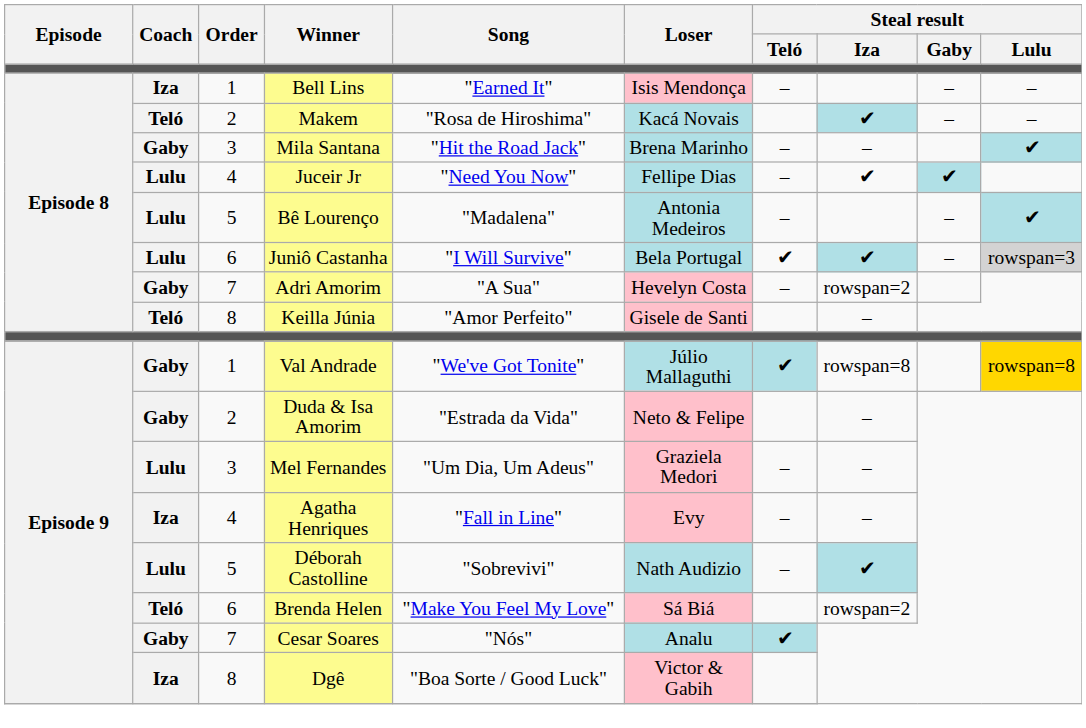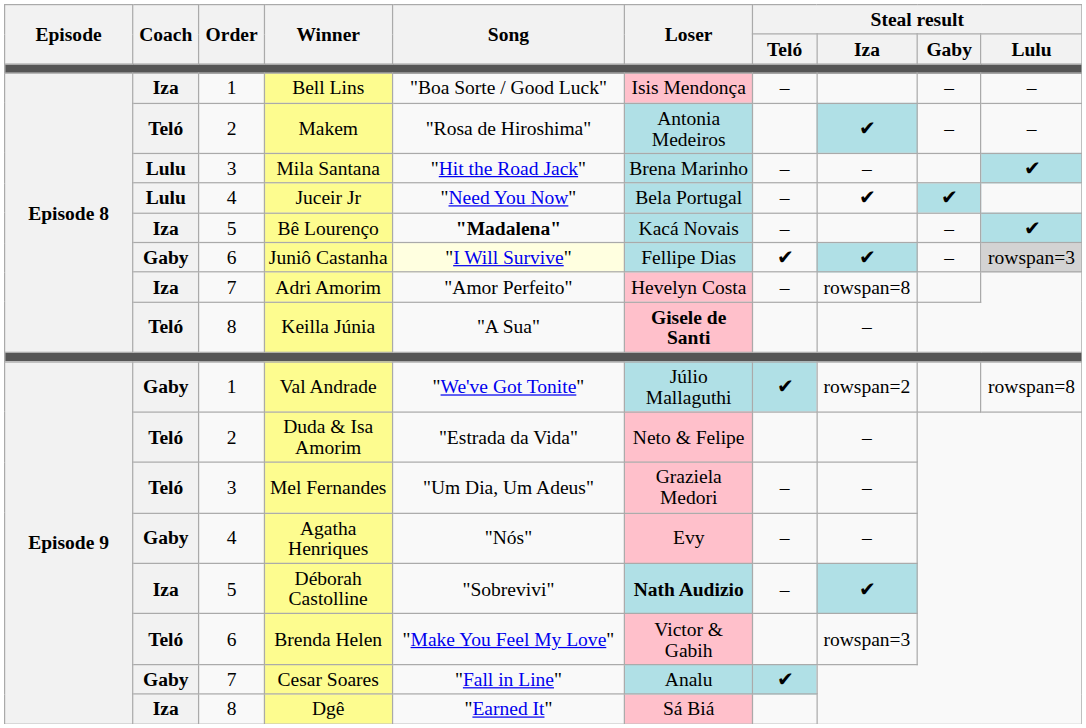Bell Lins | Song: "Earned It" -> "Boa Sorte / Good Luck"
Makem | Loser: Kacá Novais -> Antonia Medeiros
Mila Santana | Coach: Gaby -> Lulu
Juceir Jr | Loser: Fellipe Dias -> Bela Portugal
Bê Lourenço | Coach: Lulu -> Iza
Bê Lourenço | Song: normal -> bold
Bê Lourenço | Loser: Antonia Medeiros -> Kacá Novais
Juniô Castanha | Coach: Lulu -> Gaby
Juniô Castanha | Song: no background -> lightyellow background
Juniô Castanha | Loser: Bela Portugal -> Fellipe Dias
Adri Amorim | Coach: Gaby -> Iza
Adri Amorim | Song: "A Sua" -> "Amor Perfeito"
Adri Amorim | Steal result / Iza: rowspan=2 -> rowspan=8
Keilla Júnia | Song: "Amor Perfeito" -> "A Sua"
Keilla Júnia | Loser: normal -> bold
Val Andrade | Steal result / Iza: rowspan=8 -> rowspan=2
Val Andrade | Steal result / Lulu: gold background -> no background
Duda & Isa Amorim | Coach: Gaby -> Teló
Mel Fernandes | Coach: Lulu -> Teló
Agatha Henriques | Coach: Iza -> Gaby
Agatha Henriques | Song: "Fall in Line" -> "Nós"
Déborah Castolline | Coach: Lulu -> Iza
Déborah Castolline | Loser: normal -> bold
Brenda Helen | Loser: Sá Biá -> Victor & Gabih
Brenda Helen | Steal result / Iza: rowspan=2 -> rowspan=3
Cesar Soares | Song: "Nós" -> "Fall in Line"
Dgê | Song: "Boa Sorte / Good Luck" -> "Earned It"
Dgê | Loser: Victor & Gabih -> Sá Biá
